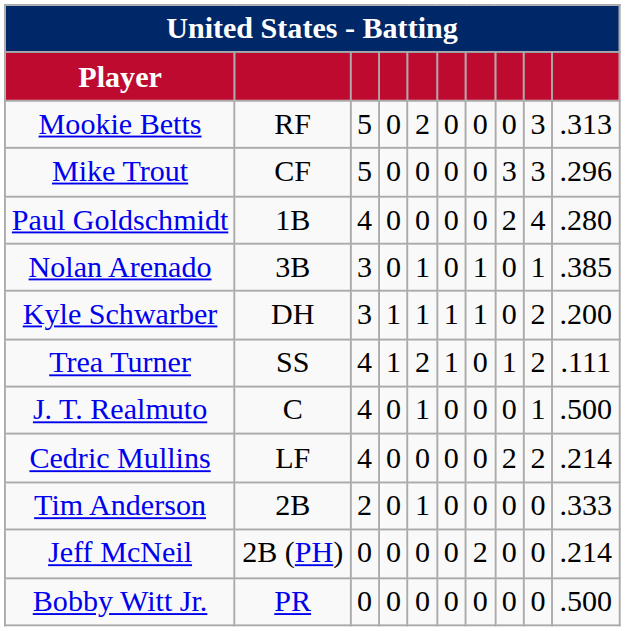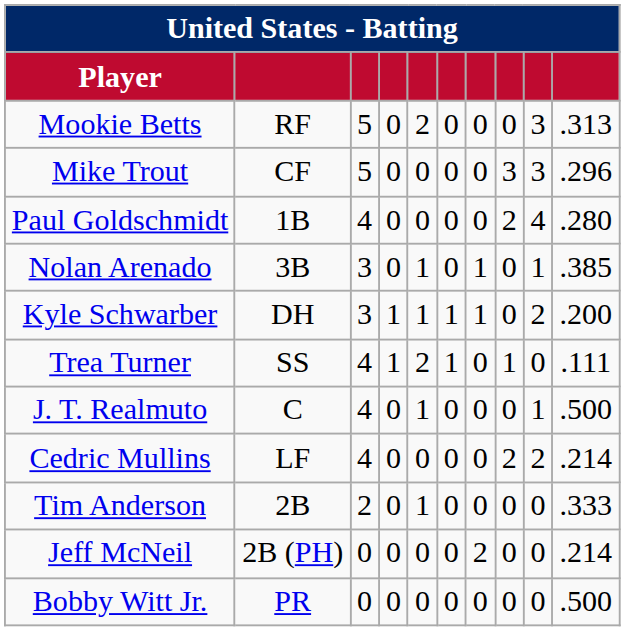Trea Turner | column 9: 2 -> 0
